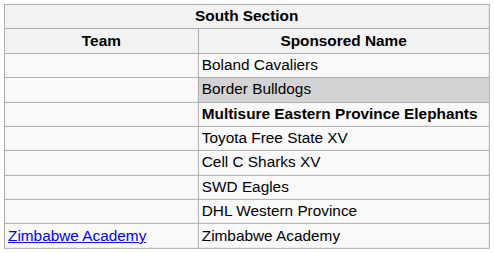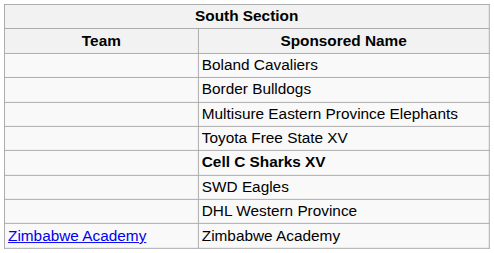Border Bulldogs | Sponsored Name: lightgrey background -> no background
Multisure Eastern Province Elephants | Sponsored Name: bold -> normal
Cell C Sharks XV | Sponsored Name: normal -> bold
